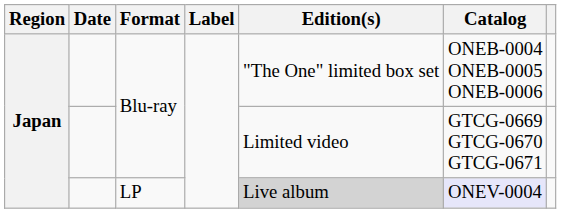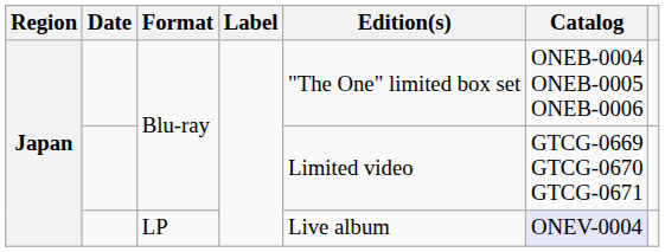LP | Edition(s): lightgrey background -> no background
